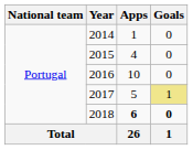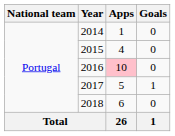2016 | Apps: no background -> pink background
2017 | Goals: khaki background -> no background
2018 | Apps: bold -> normal
2018 | Goals: bold -> normal
